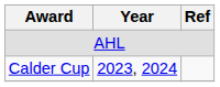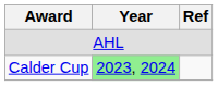Calder Cup | Year: no background -> lightgreen background
